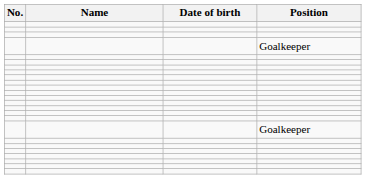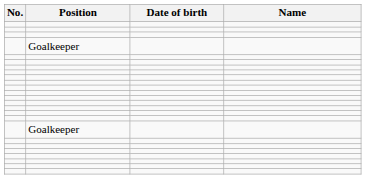columns swapped: Name <-> Position
